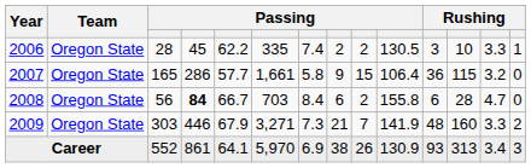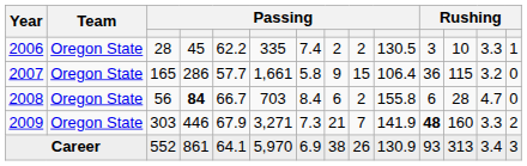2009 | column 11: normal -> bold
